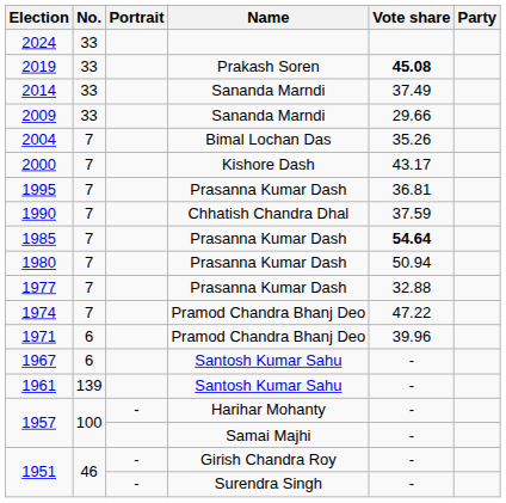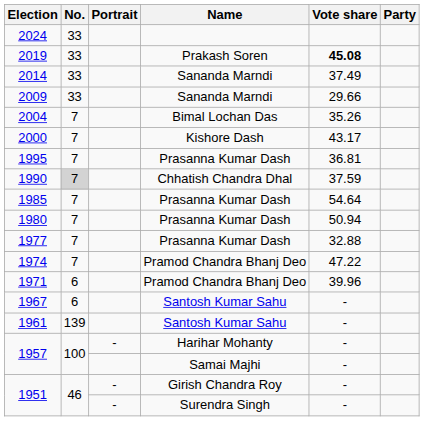1990 | No.: no background -> lightgrey background
1985 | Vote share: bold -> normal
